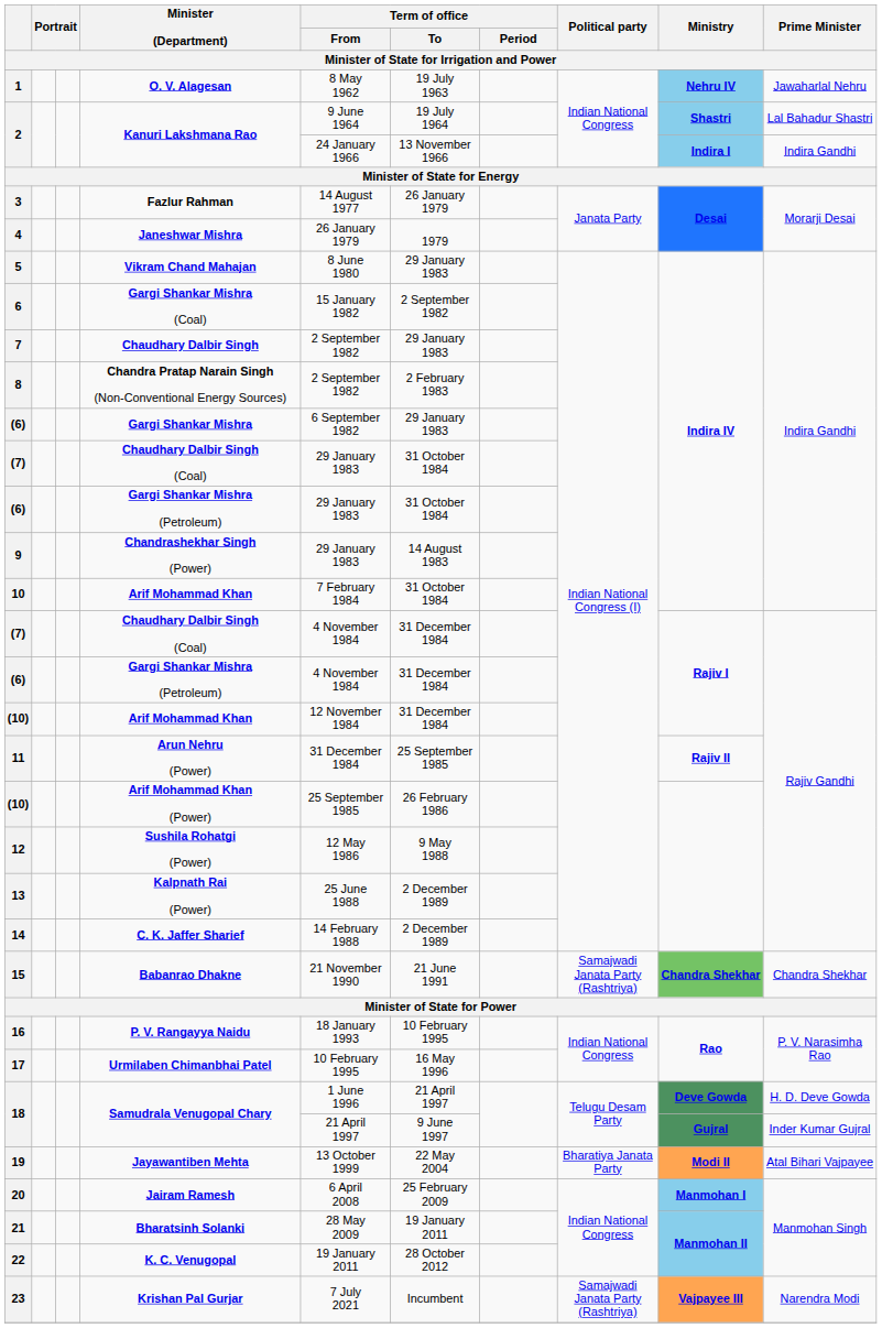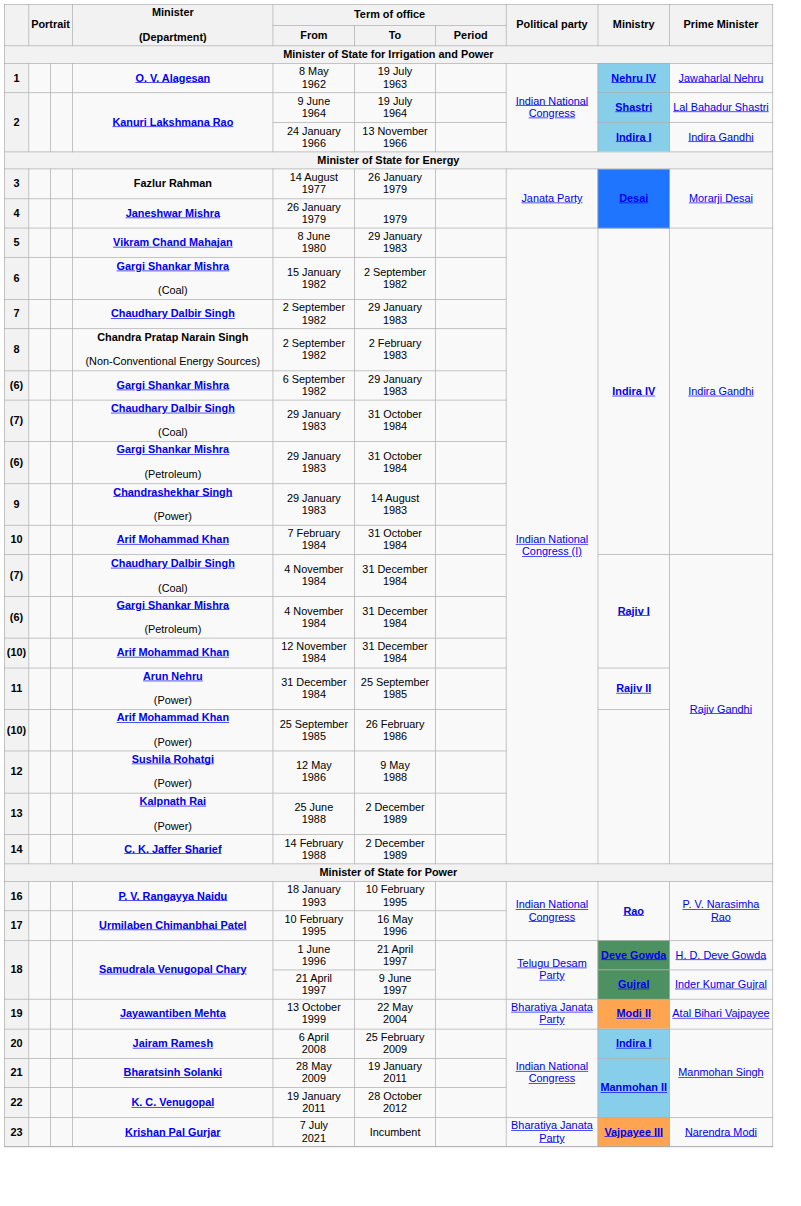- row: 15 | Babanrao Dhakne | 21 November 1990 | 21 June 1991 | Samajwadi Janata Party (Rashtriya) | Chandra Shekhar | Chandra Shekhar
Jairam Ramesh | Ministry: Manmohan I -> Indira I
Krishan Pal Gurjar | Political party: Samajwadi Janata Party (Rashtriya) -> Bharatiya Janata Party
